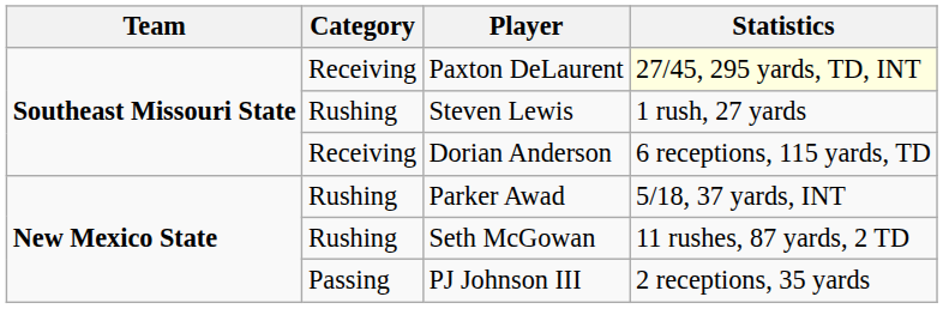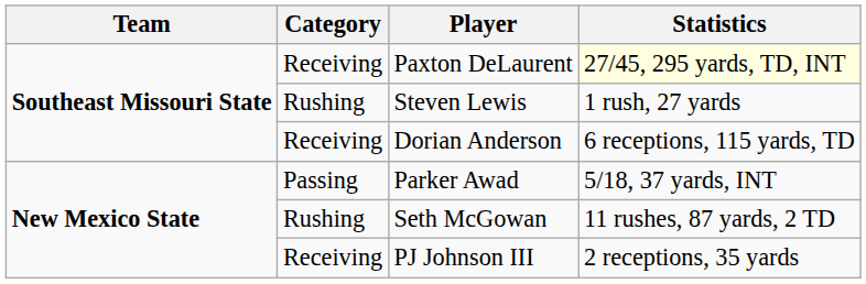Parker Awad | Category: Rushing -> Passing
PJ Johnson III | Category: Passing -> Receiving
